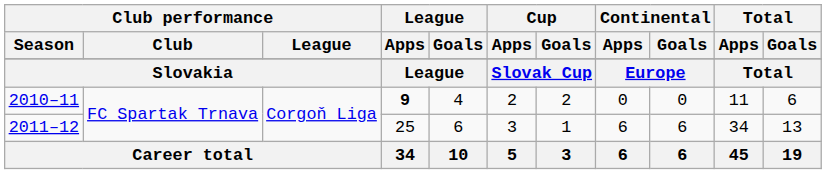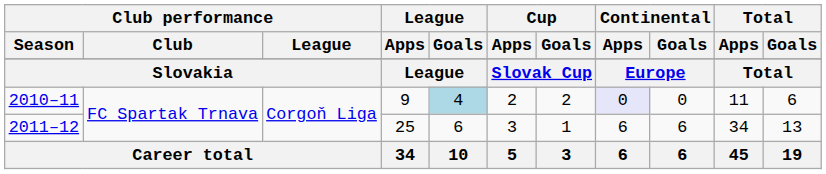2010–11 | League / Apps: bold -> normal
2010–11 | League / Goals: no background -> lightblue background
2010–11 | Continental / Apps: no background -> lavender background
